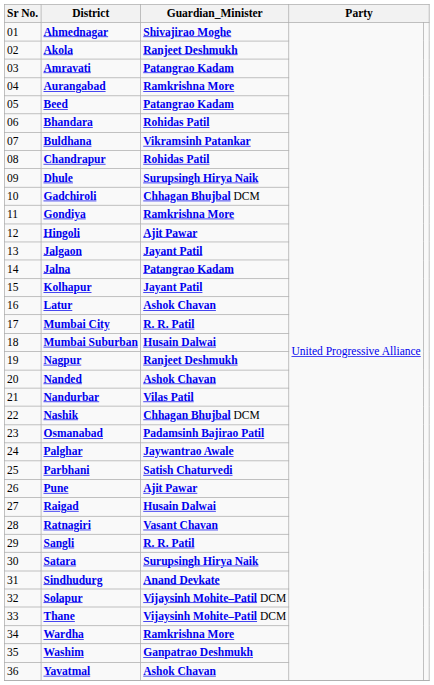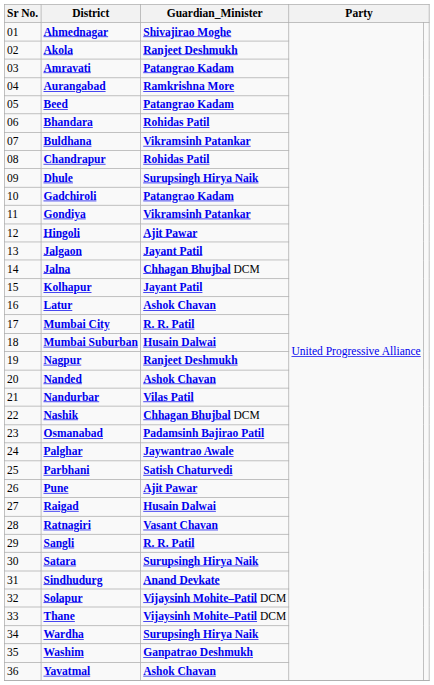Gadchiroli | Guardian_Minister: Chhagan Bhujbal DCM -> Patangrao Kadam
Gondiya | Guardian_Minister: Ramkrishna More -> Vikramsinh Patankar
Jalna | Guardian_Minister: Patangrao Kadam -> Chhagan Bhujbal DCM
Wardha | Guardian_Minister: Ramkrishna More -> Surupsingh Hirya Naik
